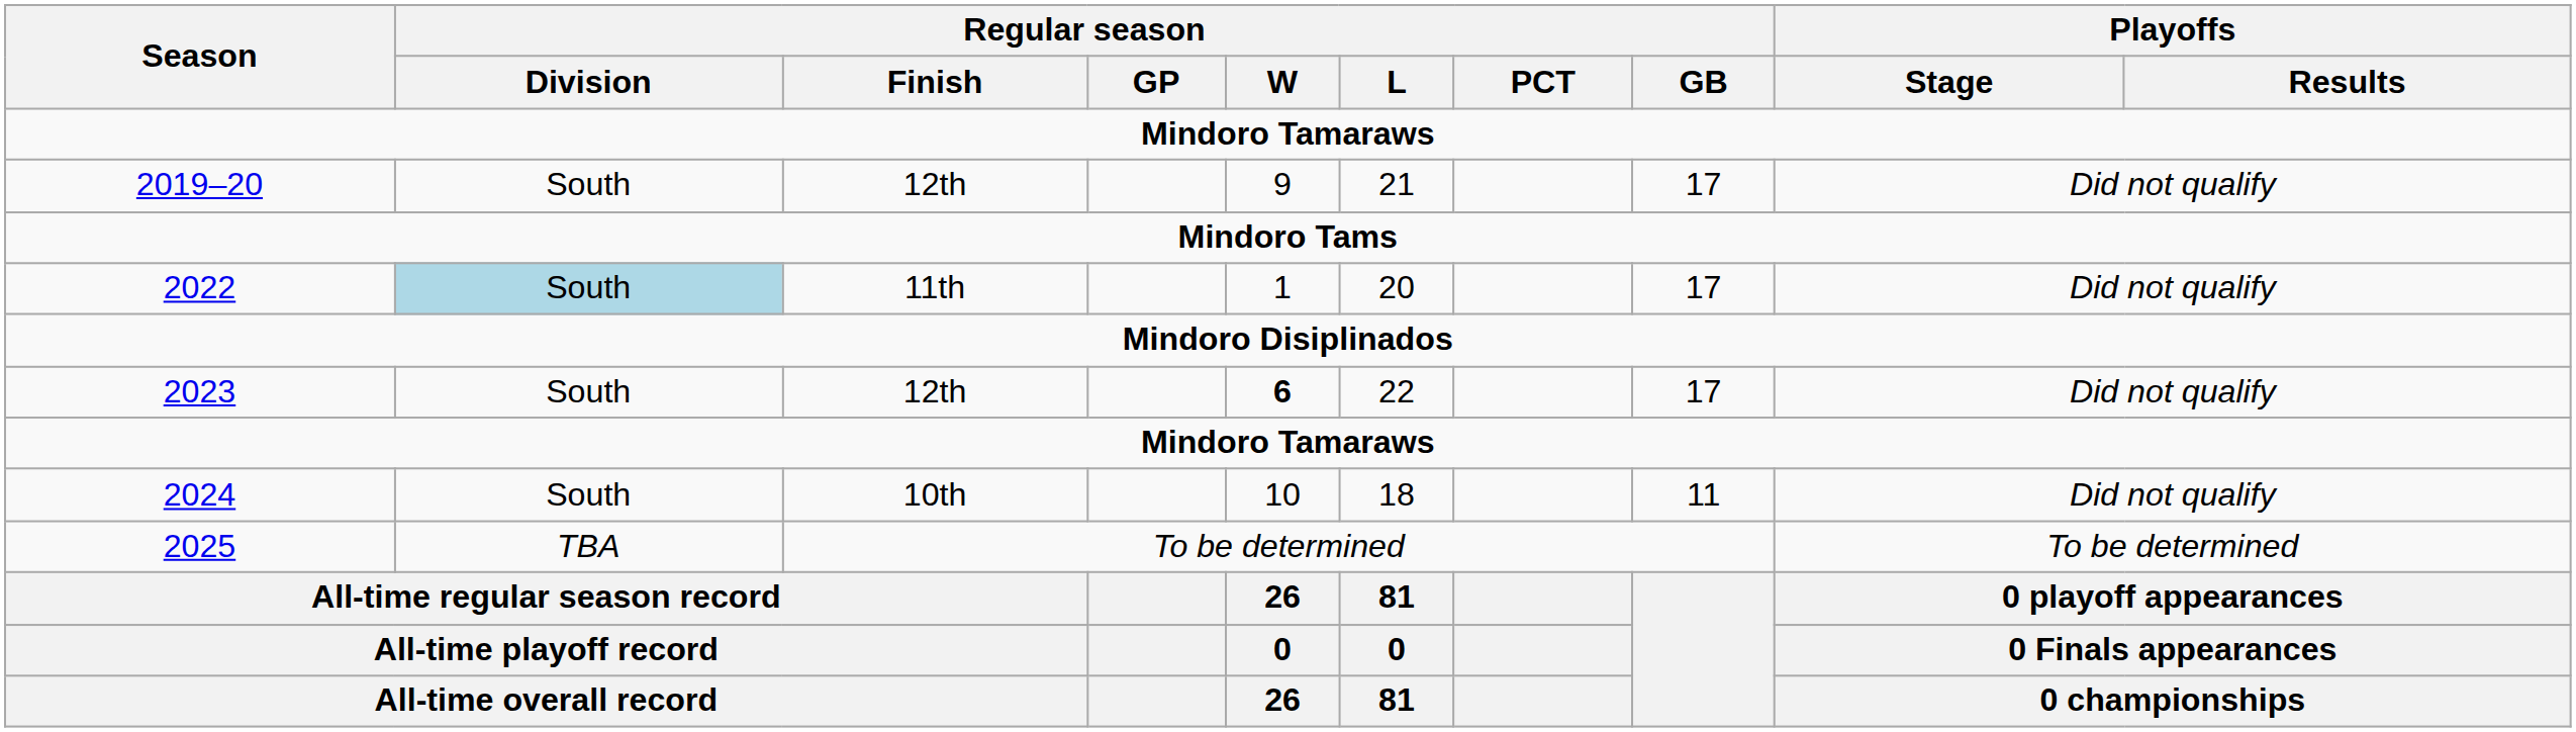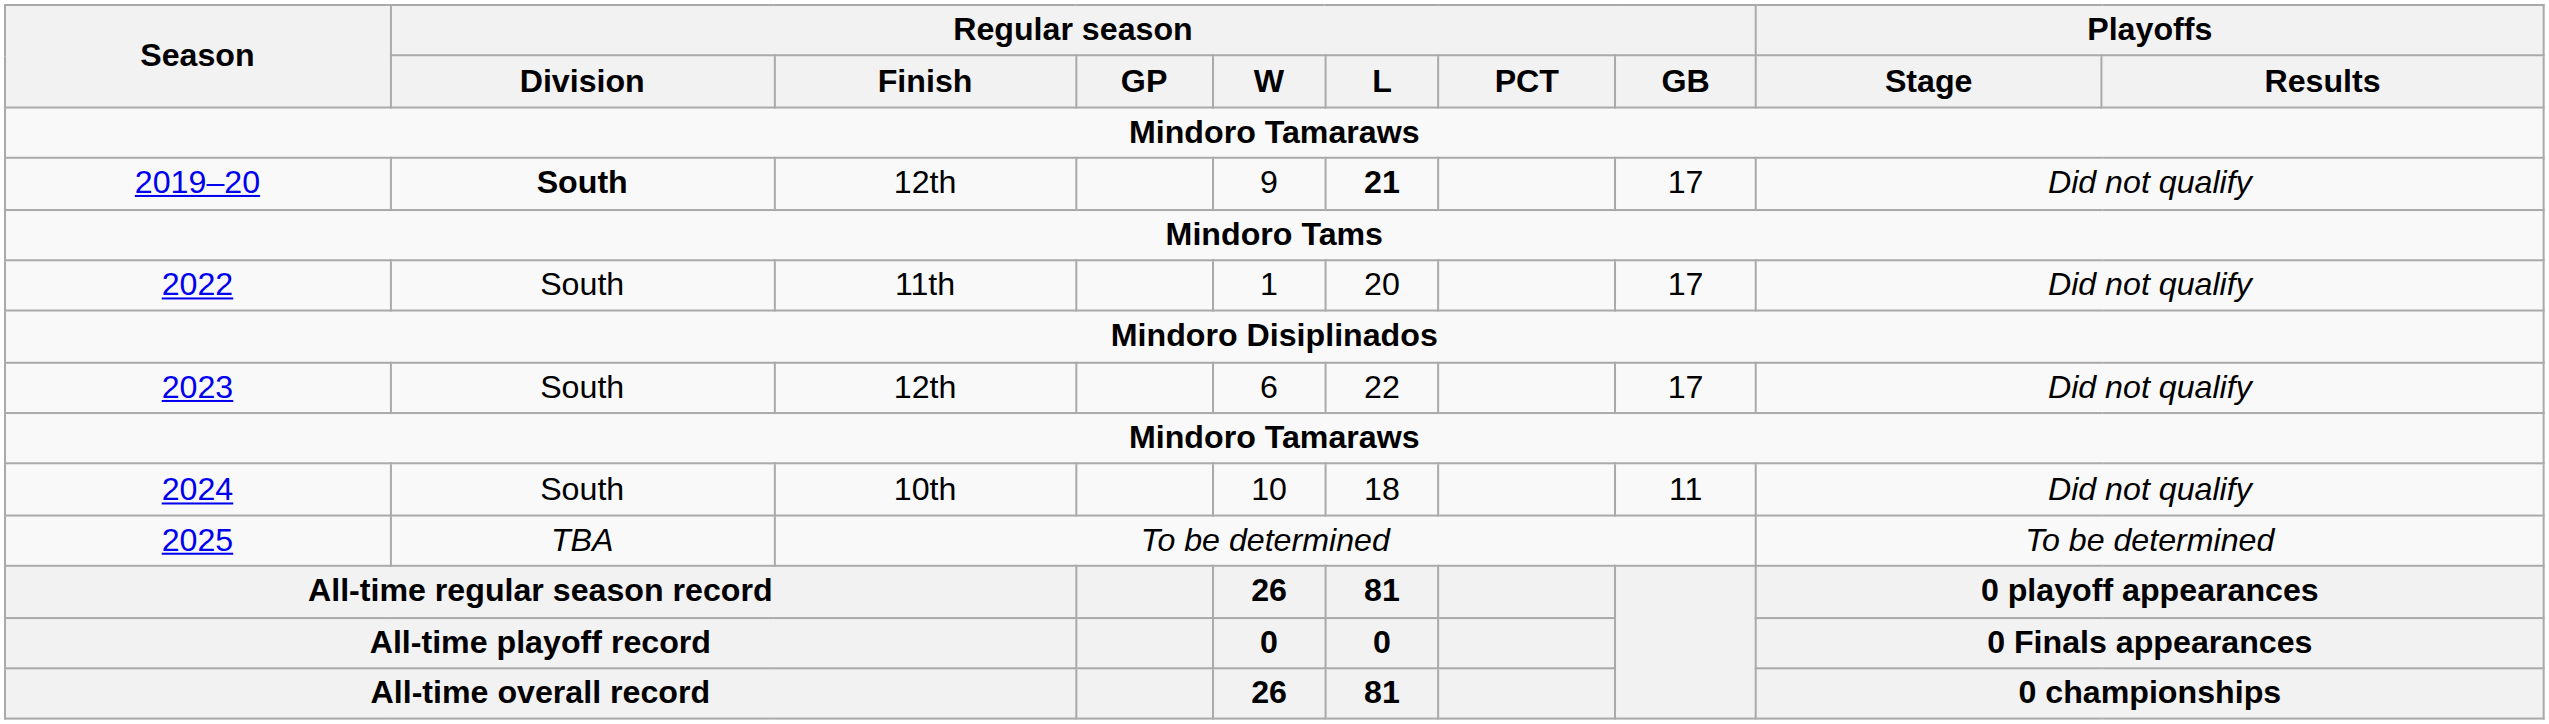2019–20 | Regular season / Division: normal -> bold
2019–20 | Regular season / L: normal -> bold
2022 | Regular season / Division: lightblue background -> no background
2023 | Regular season / W: bold -> normal
